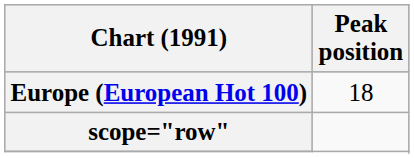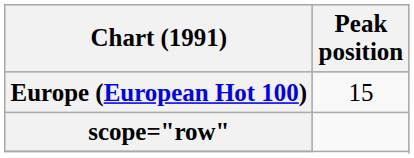Europe (European Hot 100) | Peak position: 18 -> 15
